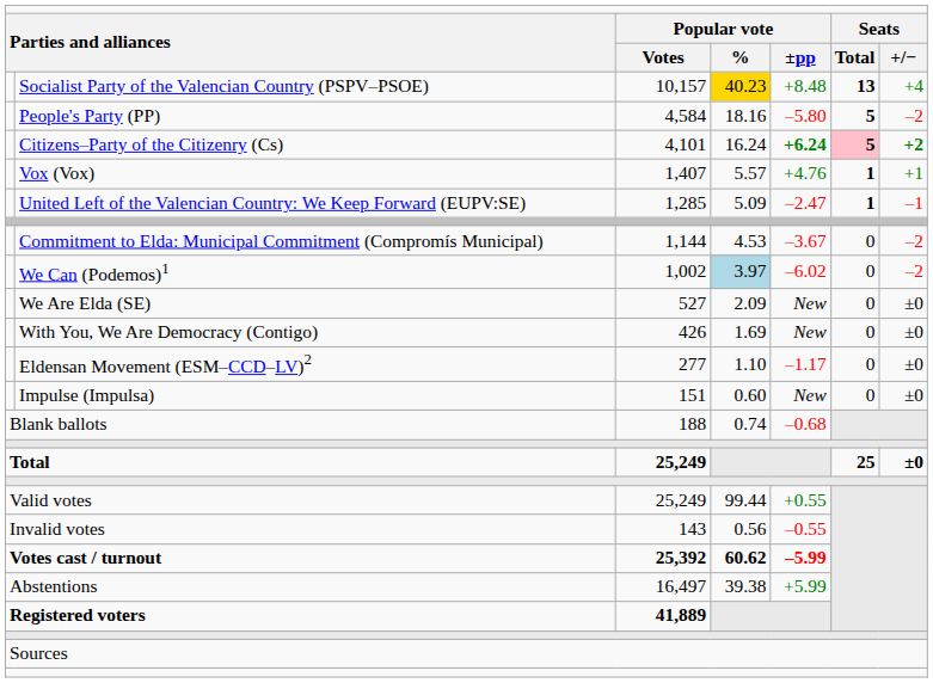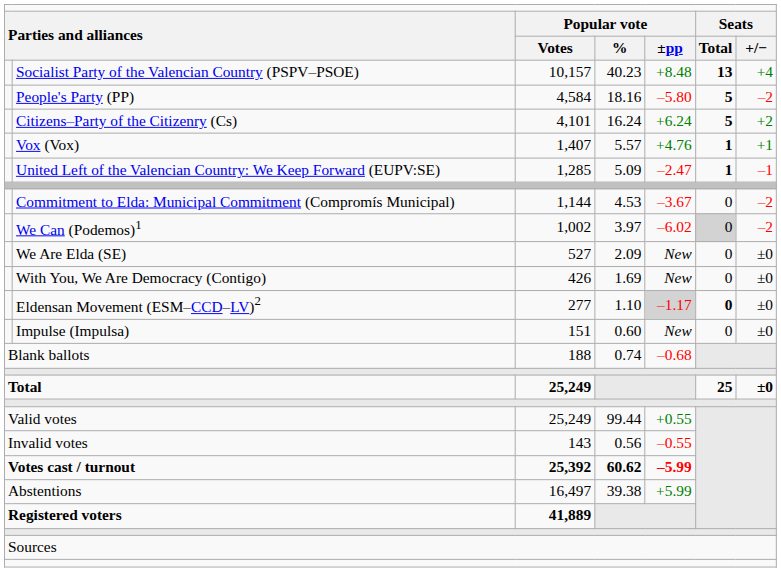Socialist Party of the Valencian Country (PSPV–PSOE) | column 4: gold background -> no background
Citizens–Party of the Citizenry (Cs) | column 5: bold -> normal
Citizens–Party of the Citizenry (Cs) | column 6: pink background -> no background
Citizens–Party of the Citizenry (Cs) | column 7: bold -> normal
We Can (Podemos)1 | column 4: lightblue background -> no background
We Can (Podemos)1 | column 6: no background -> lightgrey background
Eldensan Movement (ESM–CCD–LV)2 | column 5: no background -> lightgrey background
Eldensan Movement (ESM–CCD–LV)2 | column 6: normal -> bold
